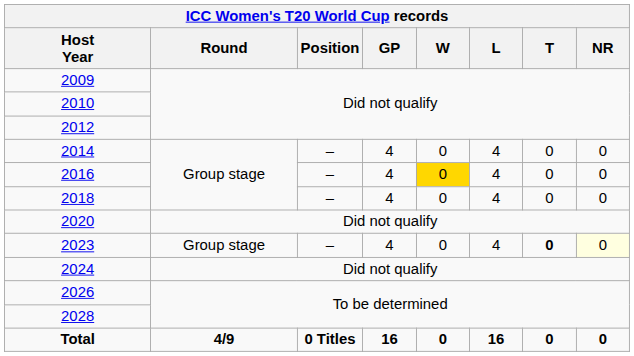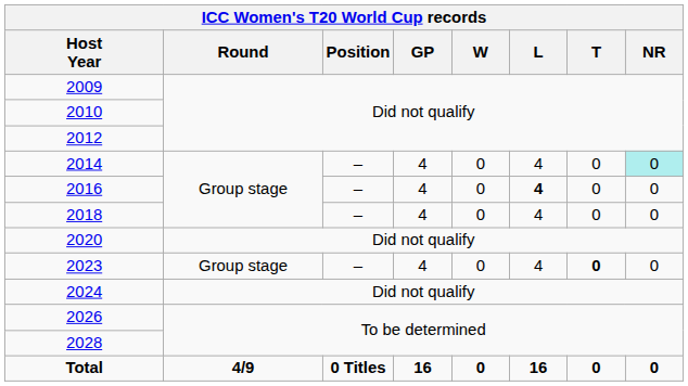2014 | ICC Women's T20 World Cup records / NR: no background -> paleturquoise background
2016 | ICC Women's T20 World Cup records / W: gold background -> no background
2016 | ICC Women's T20 World Cup records / L: normal -> bold
2023 | ICC Women's T20 World Cup records / NR: lightyellow background -> no background
